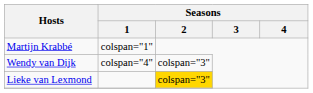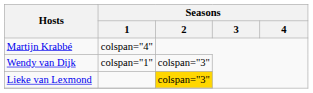Martijn Krabbé | Seasons / 1: colspan="1" -> colspan="4"
Wendy van Dijk | Seasons / 1: colspan="4" -> colspan="1"
